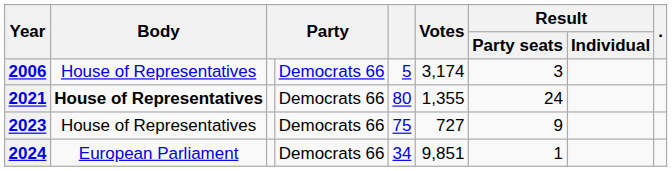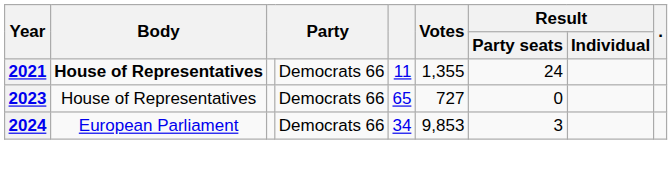- row: 2006 | House of Representatives | Democrats 66 | 5 | 3,174 | 3
2021 | column 5: 80 -> 11
2023 | column 5: 75 -> 65
2023 | Result / Party seats: 9 -> 0
2024 | Votes: 9,851 -> 9,853
2024 | Result / Party seats: 1 -> 3
